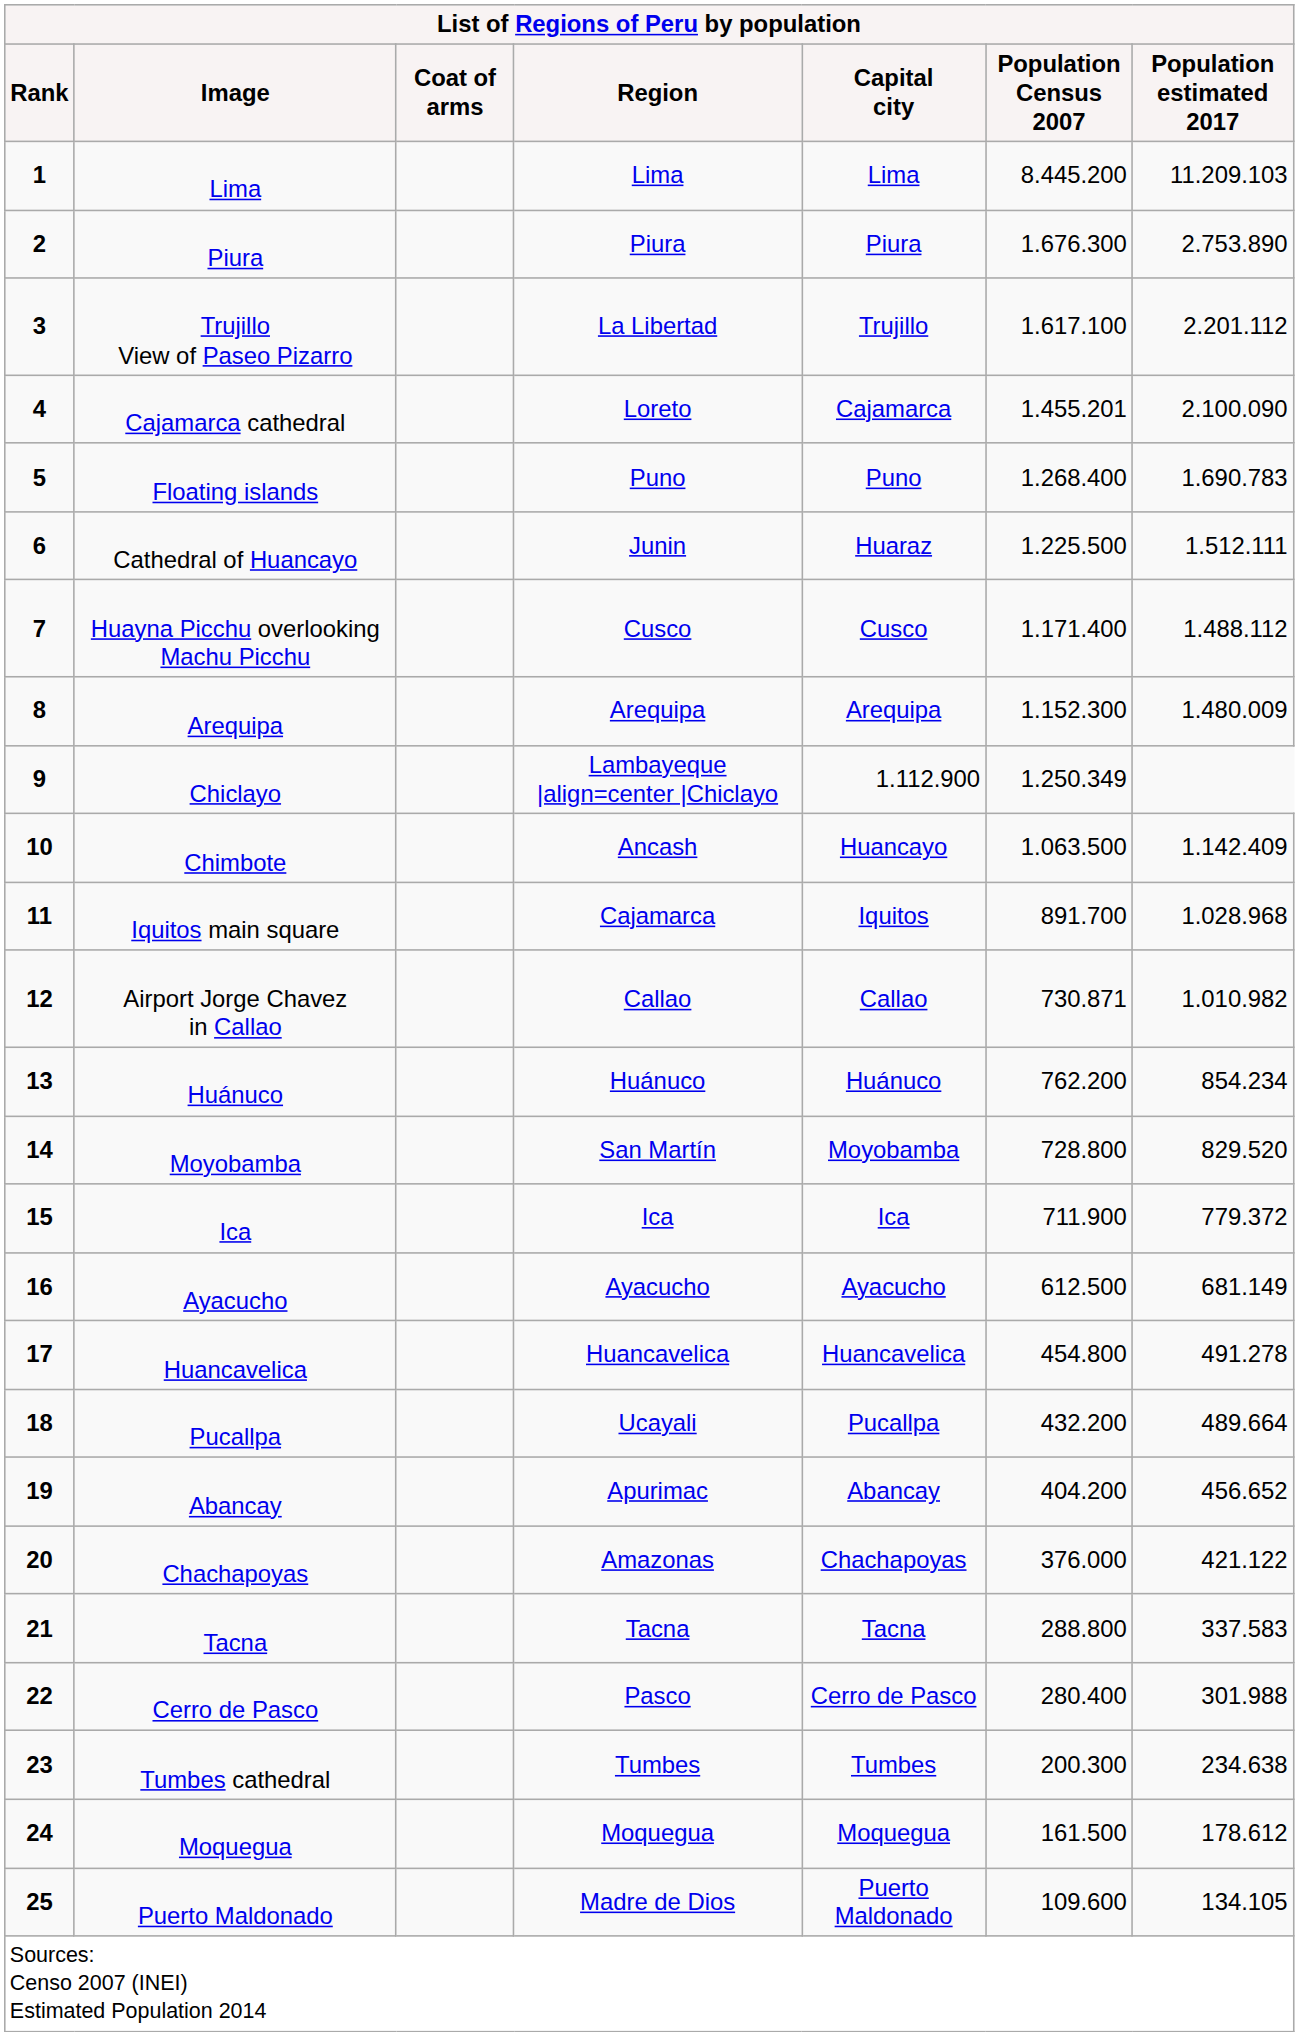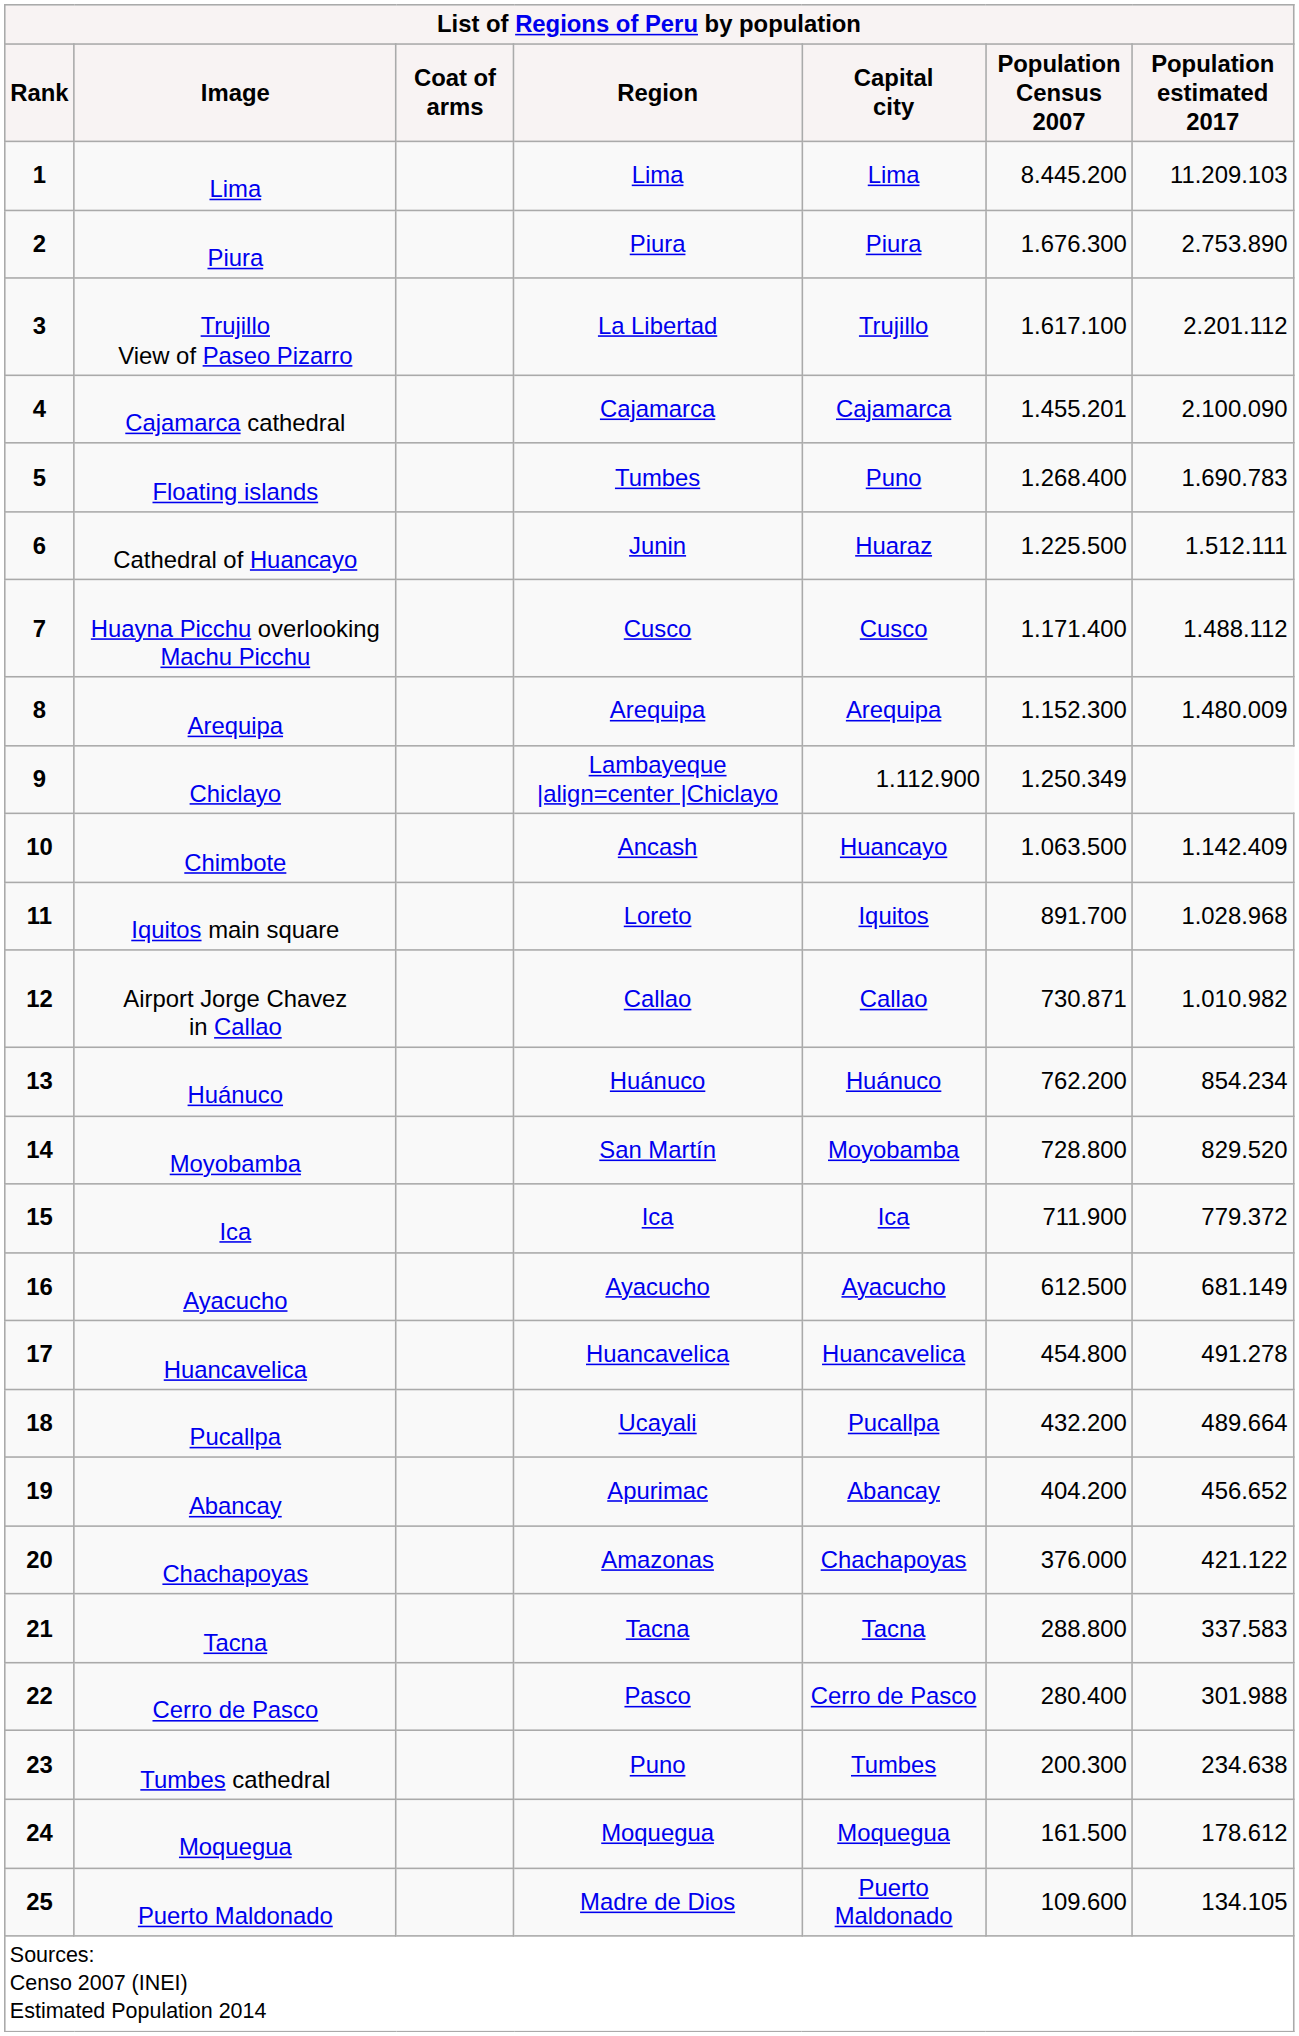Cajamarca cathedral | column 4: Loreto -> Cajamarca
Floating islands | column 4: Puno -> Tumbes
Iquitos main square | column 4: Cajamarca -> Loreto
Tumbes cathedral | column 4: Tumbes -> Puno
